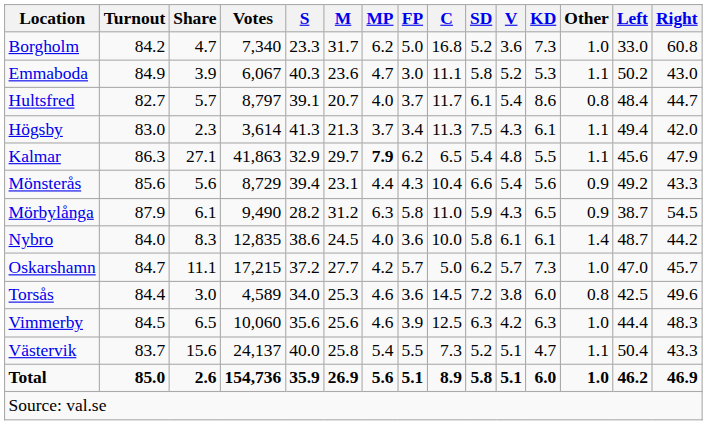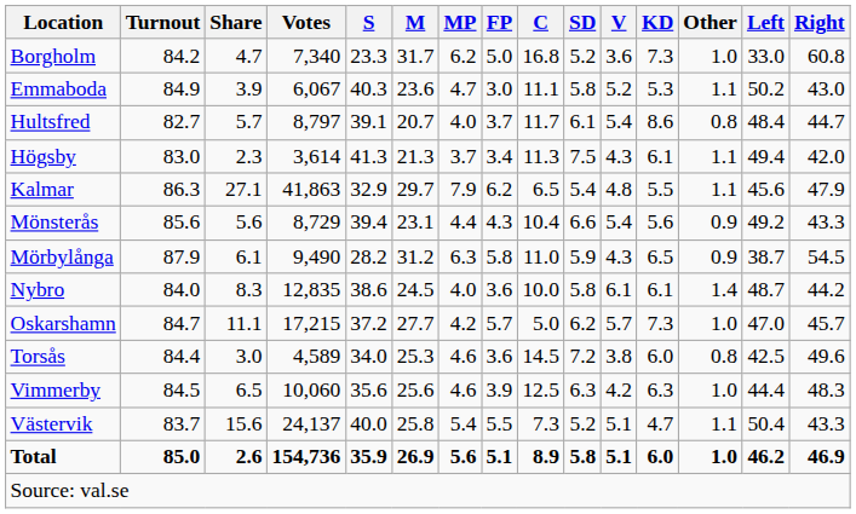Kalmar | MP: bold -> normal
